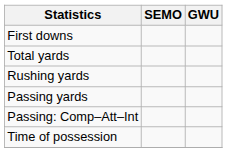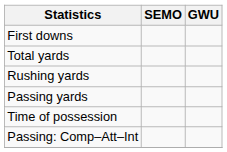rows swapped: Passing: Comp–Att–Int <-> Time of possession
